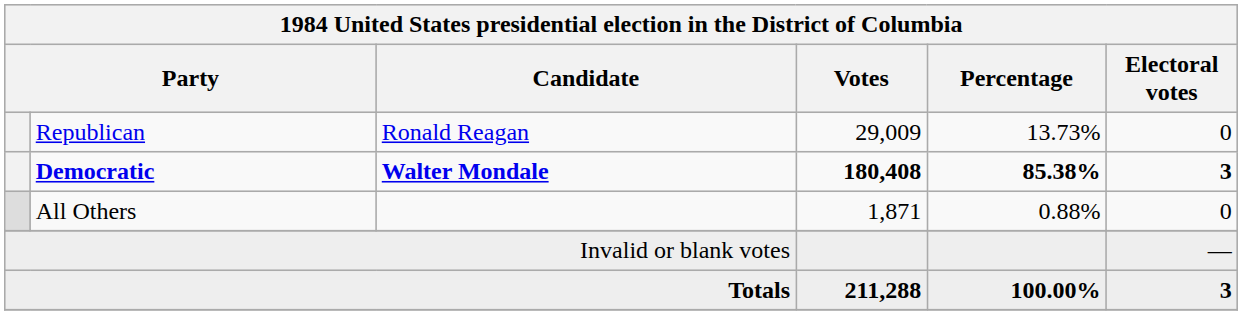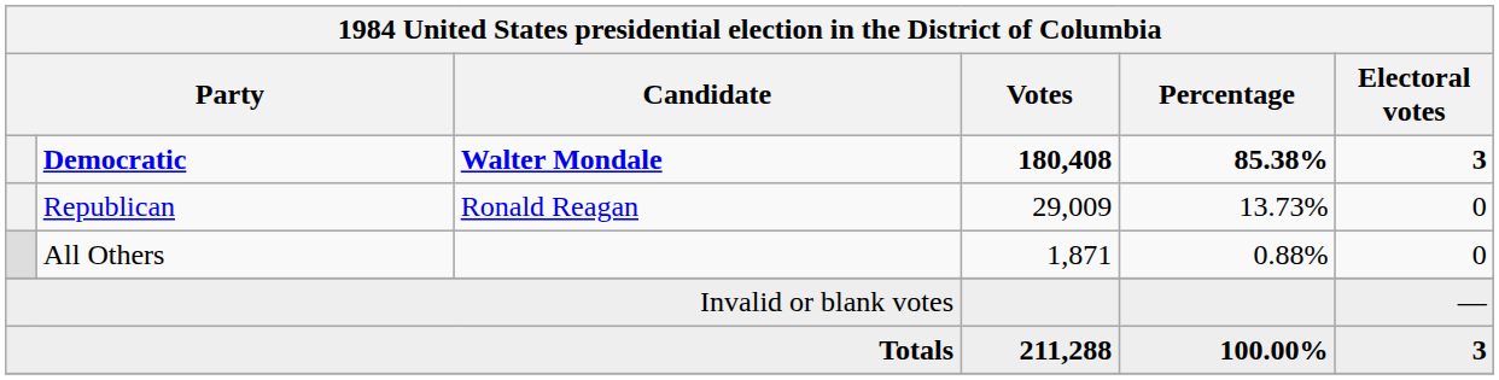rows swapped: Democratic <-> Republican
